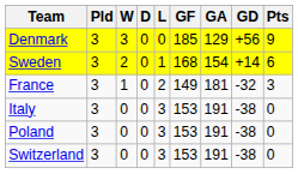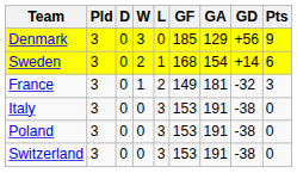columns swapped: W <-> D
